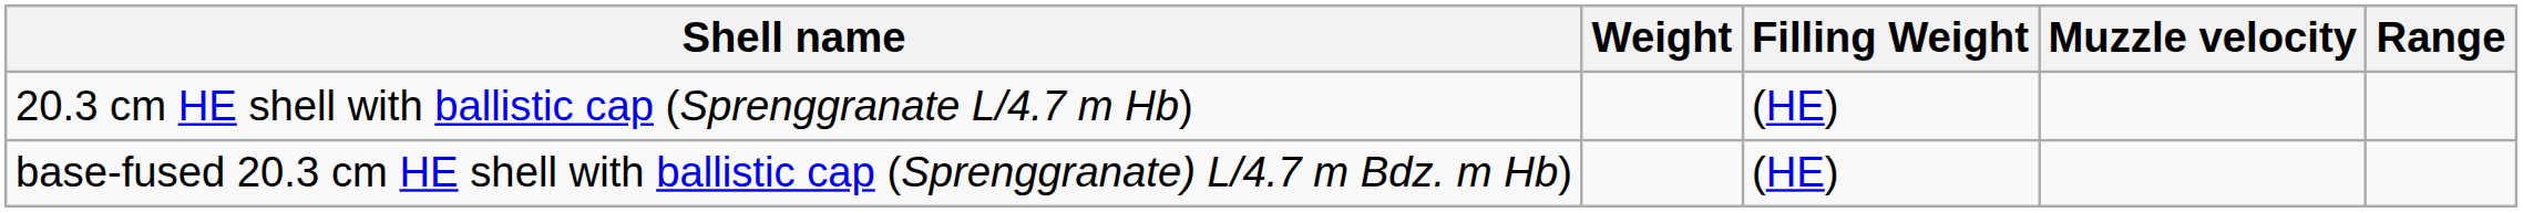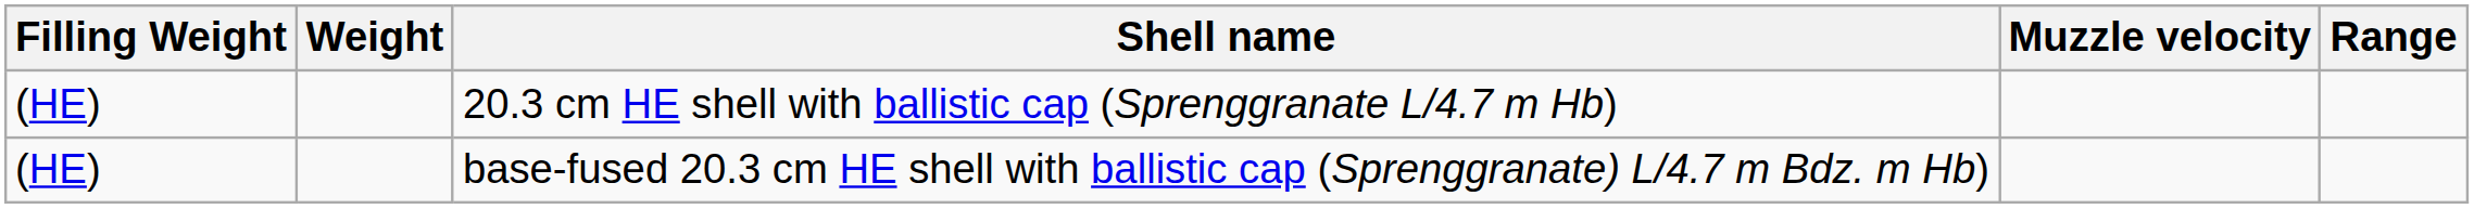columns swapped: Shell name <-> Filling Weight
